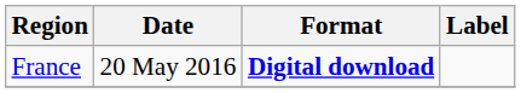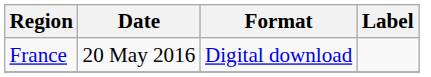France | Format: bold -> normal
